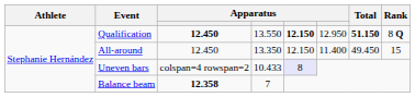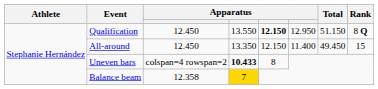Qualification | column 3: bold -> normal
Qualification | Total: bold -> normal
Uneven bars | column 4: normal -> bold
Uneven bars | column 5: lavender background -> no background
Balance beam | column 3: bold -> normal
Balance beam | column 4: no background -> gold background
